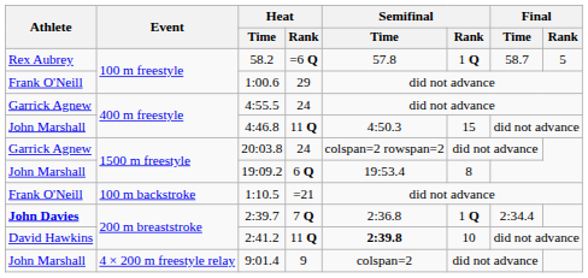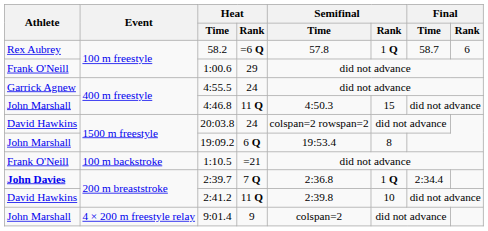58.2 | Final / Rank: 5 -> 6
20:03.8 | Athlete: Garrick Agnew -> David Hawkins
2:41.2 | Semifinal / Time: bold -> normal
